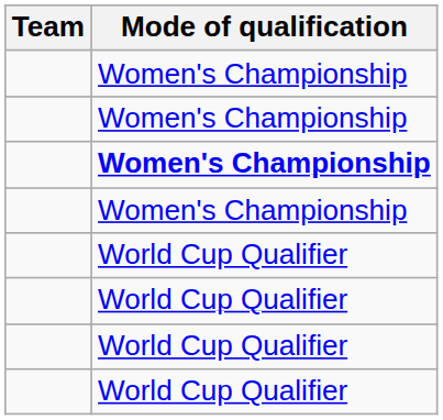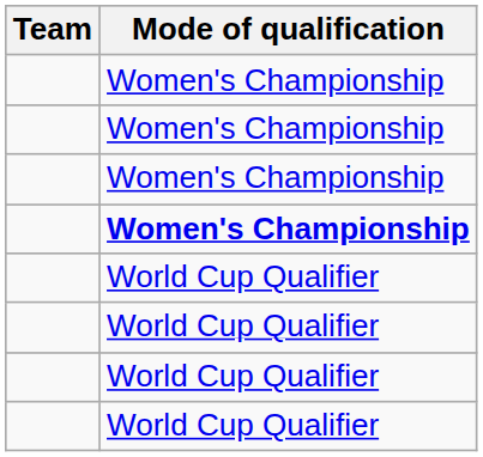row 4 | Mode of qualification: bold -> normal
row 5 | Mode of qualification: normal -> bold
